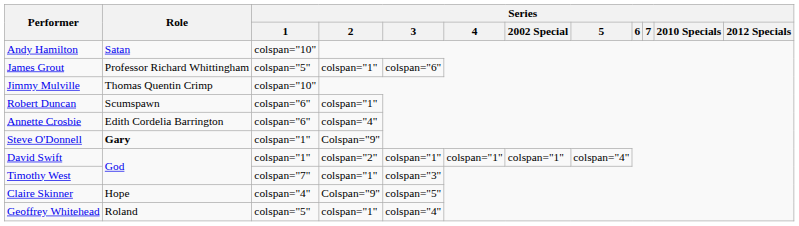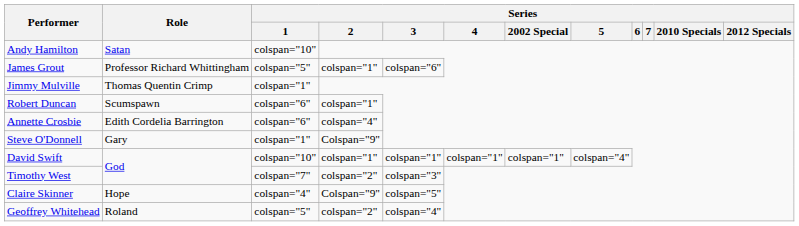Jimmy Mulville | Series / 1: colspan="10" -> colspan="1"
Steve O'Donnell | Role: bold -> normal
David Swift | Series / 1: colspan="1" -> colspan="10"
David Swift | Series / 2: colspan="2" -> colspan="1"
Timothy West | Series / 2: colspan="1" -> colspan="2"
Geoffrey Whitehead | Series / 2: colspan="1" -> colspan="2"
